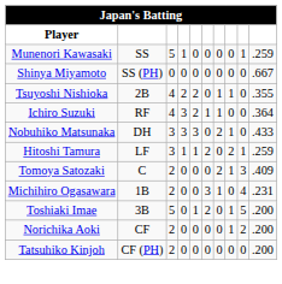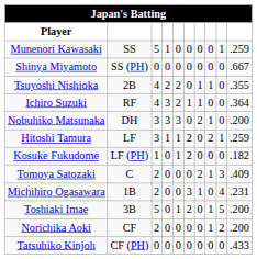Nobuhiko Matsunaka | column 10: .433 -> .200
+ row: Kosuke Fukudome | LF (PH) | 1 | 0 | 1 | 2 | 0 | 0 | 0 | .182
Tatsuhiko Kinjoh | column 3: 2 -> 0
Tatsuhiko Kinjoh | column 10: .200 -> .433
